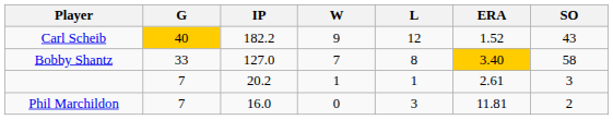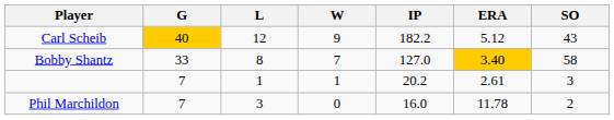columns swapped: IP <-> L
Carl Scheib | ERA: 1.52 -> 5.12
Phil Marchildon | ERA: 11.81 -> 11.78
